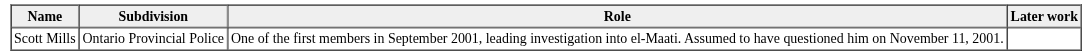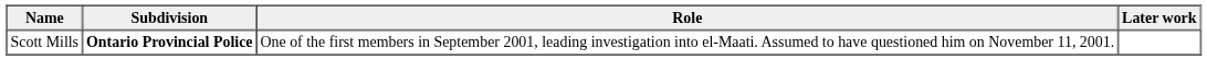Scott Mills | Subdivision: normal -> bold
